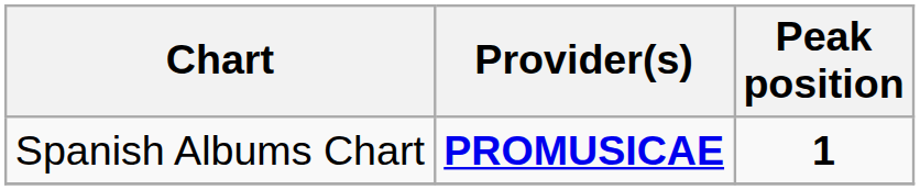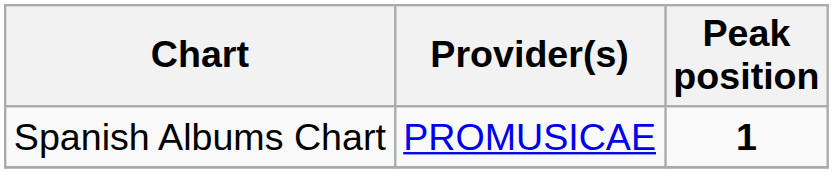Spanish Albums Chart | Provider(s): bold -> normal
